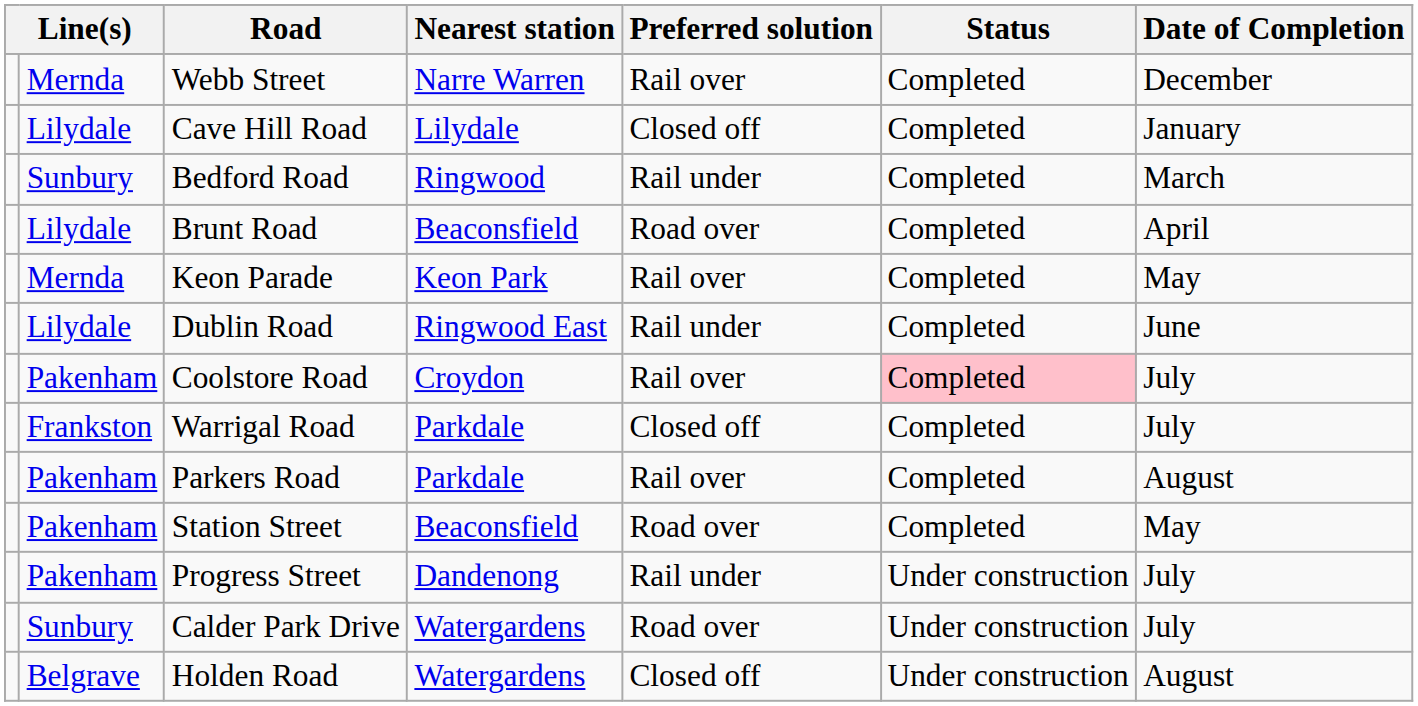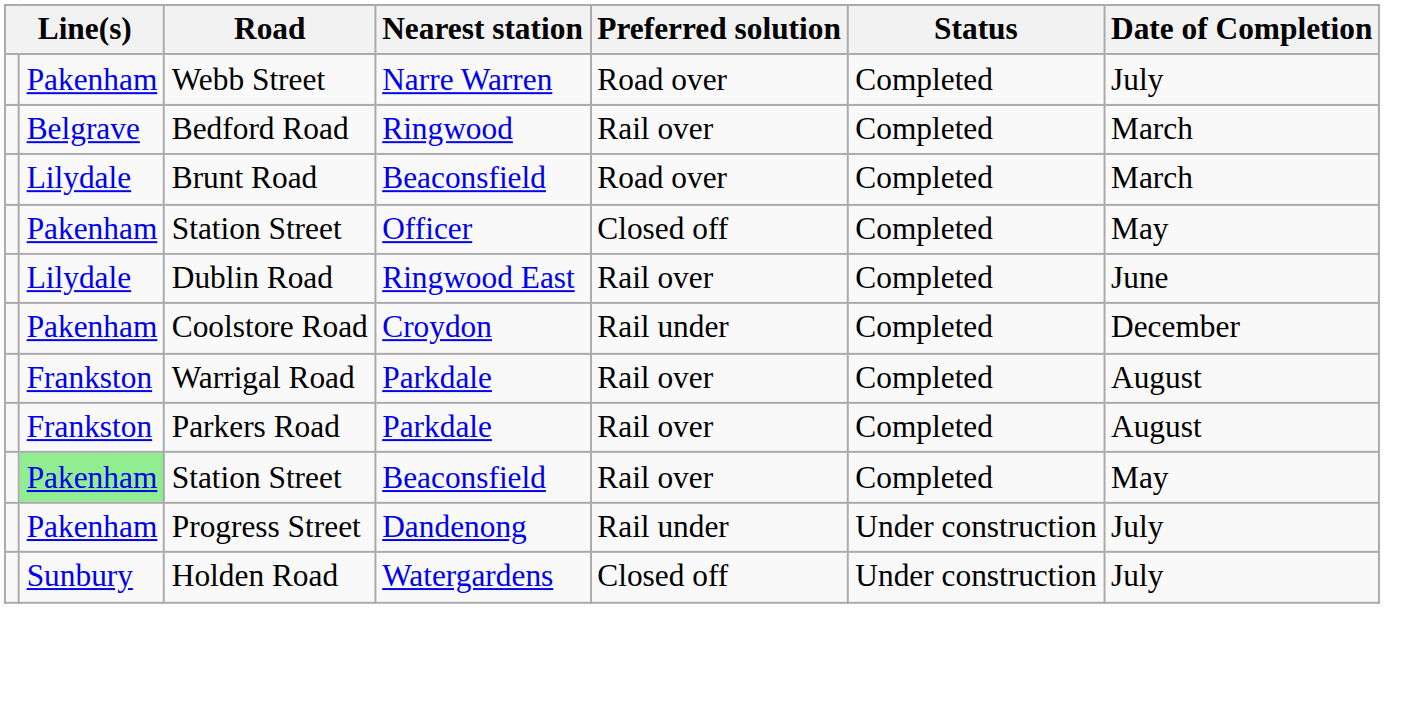Webb Street | column 2: Mernda -> Pakenham
Webb Street | Preferred solution: Rail over -> Road over
Webb Street | Date of Completion: December -> July
- row: Lilydale | Cave Hill Road | Lilydale | Closed off | Completed | January
Bedford Road | column 2: Sunbury -> Belgrave
Bedford Road | Preferred solution: Rail under -> Rail over
Brunt Road | Date of Completion: April -> March
- row: Mernda | Keon Parade | Keon Park | Rail over | Completed | May
+ row: Pakenham | Station Street | Officer | Closed off | Completed | May
Dublin Road | Preferred solution: Rail under -> Rail over
Coolstore Road | Preferred solution: Rail over -> Rail under
Coolstore Road | Status: pink background -> no background
Coolstore Road | Date of Completion: July -> December
Warrigal Road | Preferred solution: Closed off -> Rail over
Warrigal Road | Date of Completion: July -> August
Parkers Road | column 2: Pakenham -> Frankston
Station Street / Beaconsfield | column 2: no background -> lightgreen background
Station Street / Beaconsfield | Preferred solution: Road over -> Rail over
- row: Sunbury | Calder Park Drive | Watergardens | Road over | Under construction | July
Holden Road | column 2: Belgrave -> Sunbury
Holden Road | Date of Completion: August -> July
